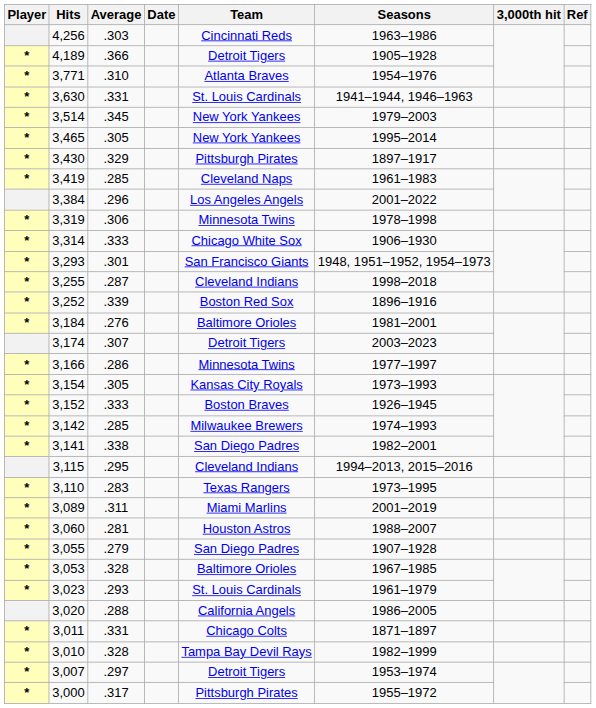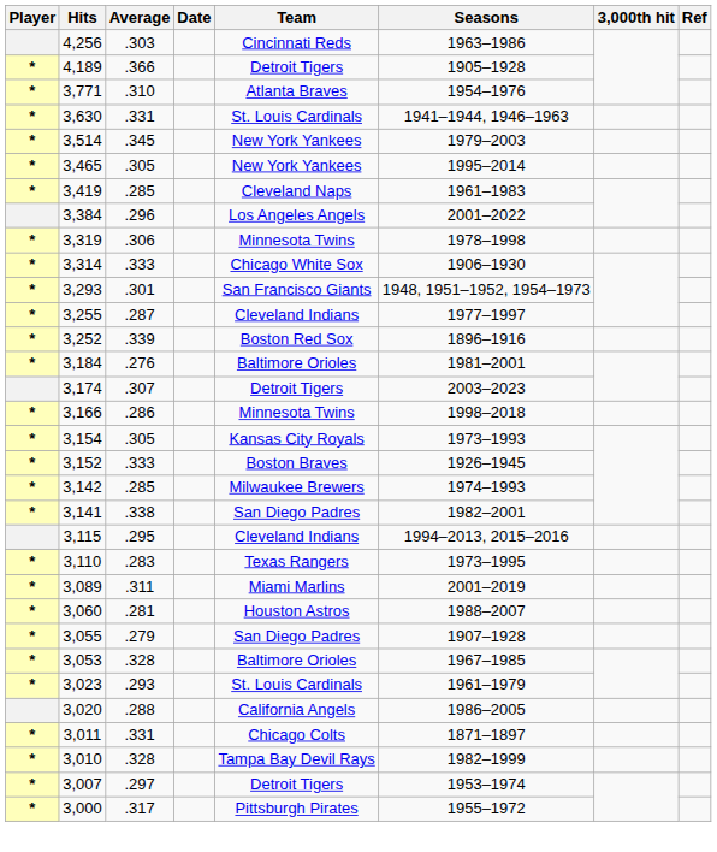- row: * | 3,430 | .329 | Pittsburgh Pirates | 1897–1917
3,255 | Seasons: 1998–2018 -> 1977–1997
3,166 | Seasons: 1977–1997 -> 1998–2018
